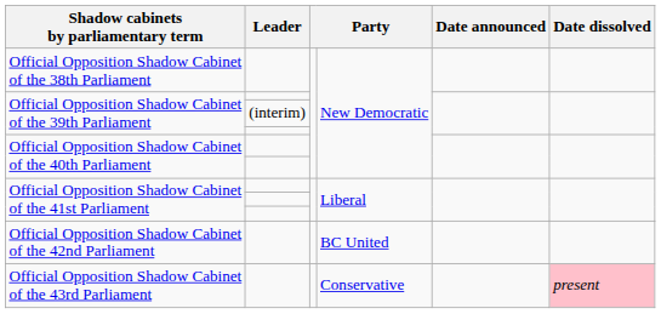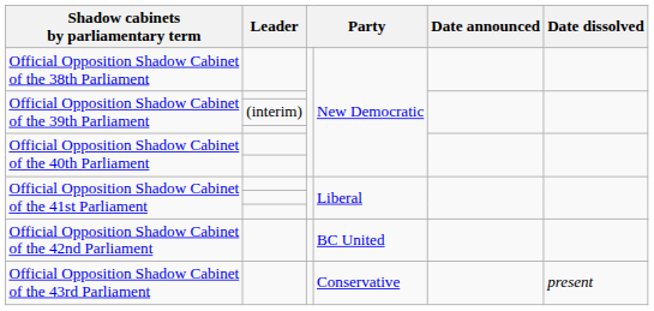Official Opposition Shadow Cabinet of the 43rd Parliament | Date dissolved: pink background -> no background
